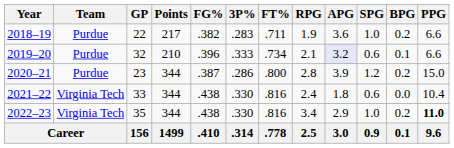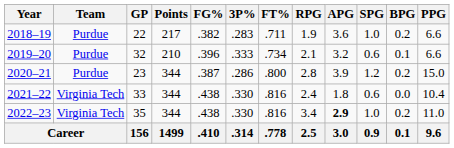2019–20 | APG: lavender background -> no background
2022–23 | APG: normal -> bold
2022–23 | PPG: bold -> normal
